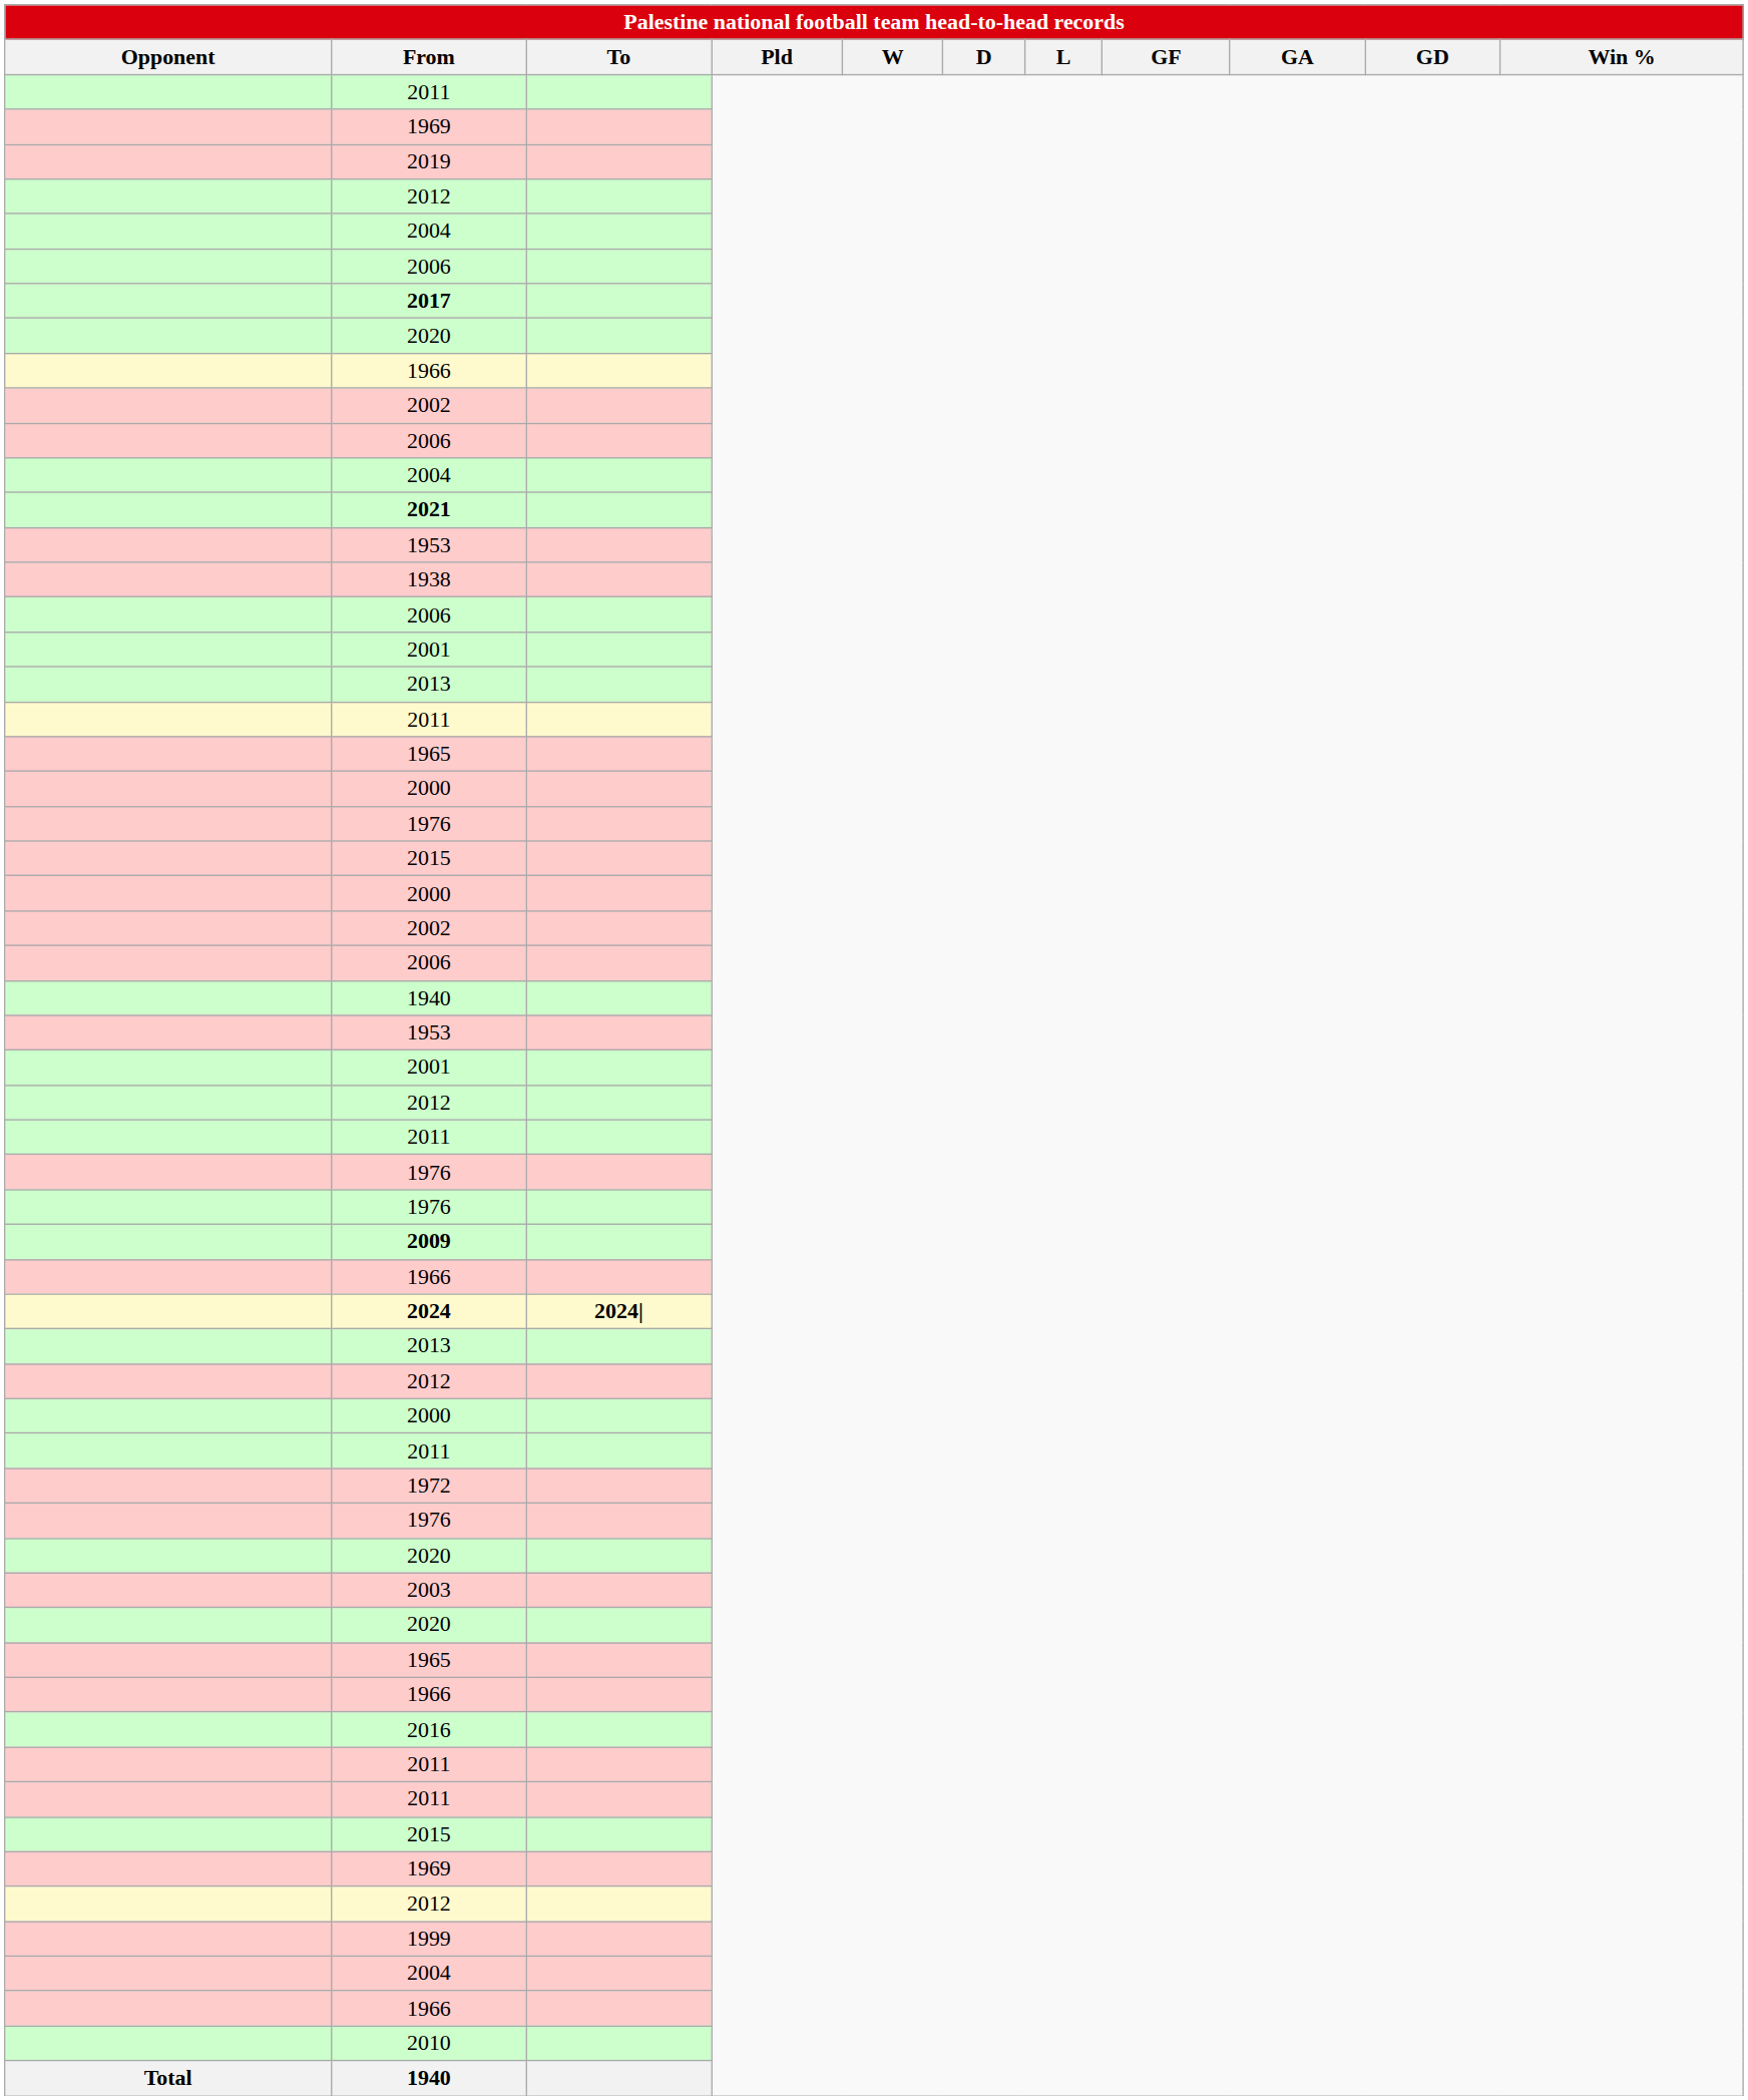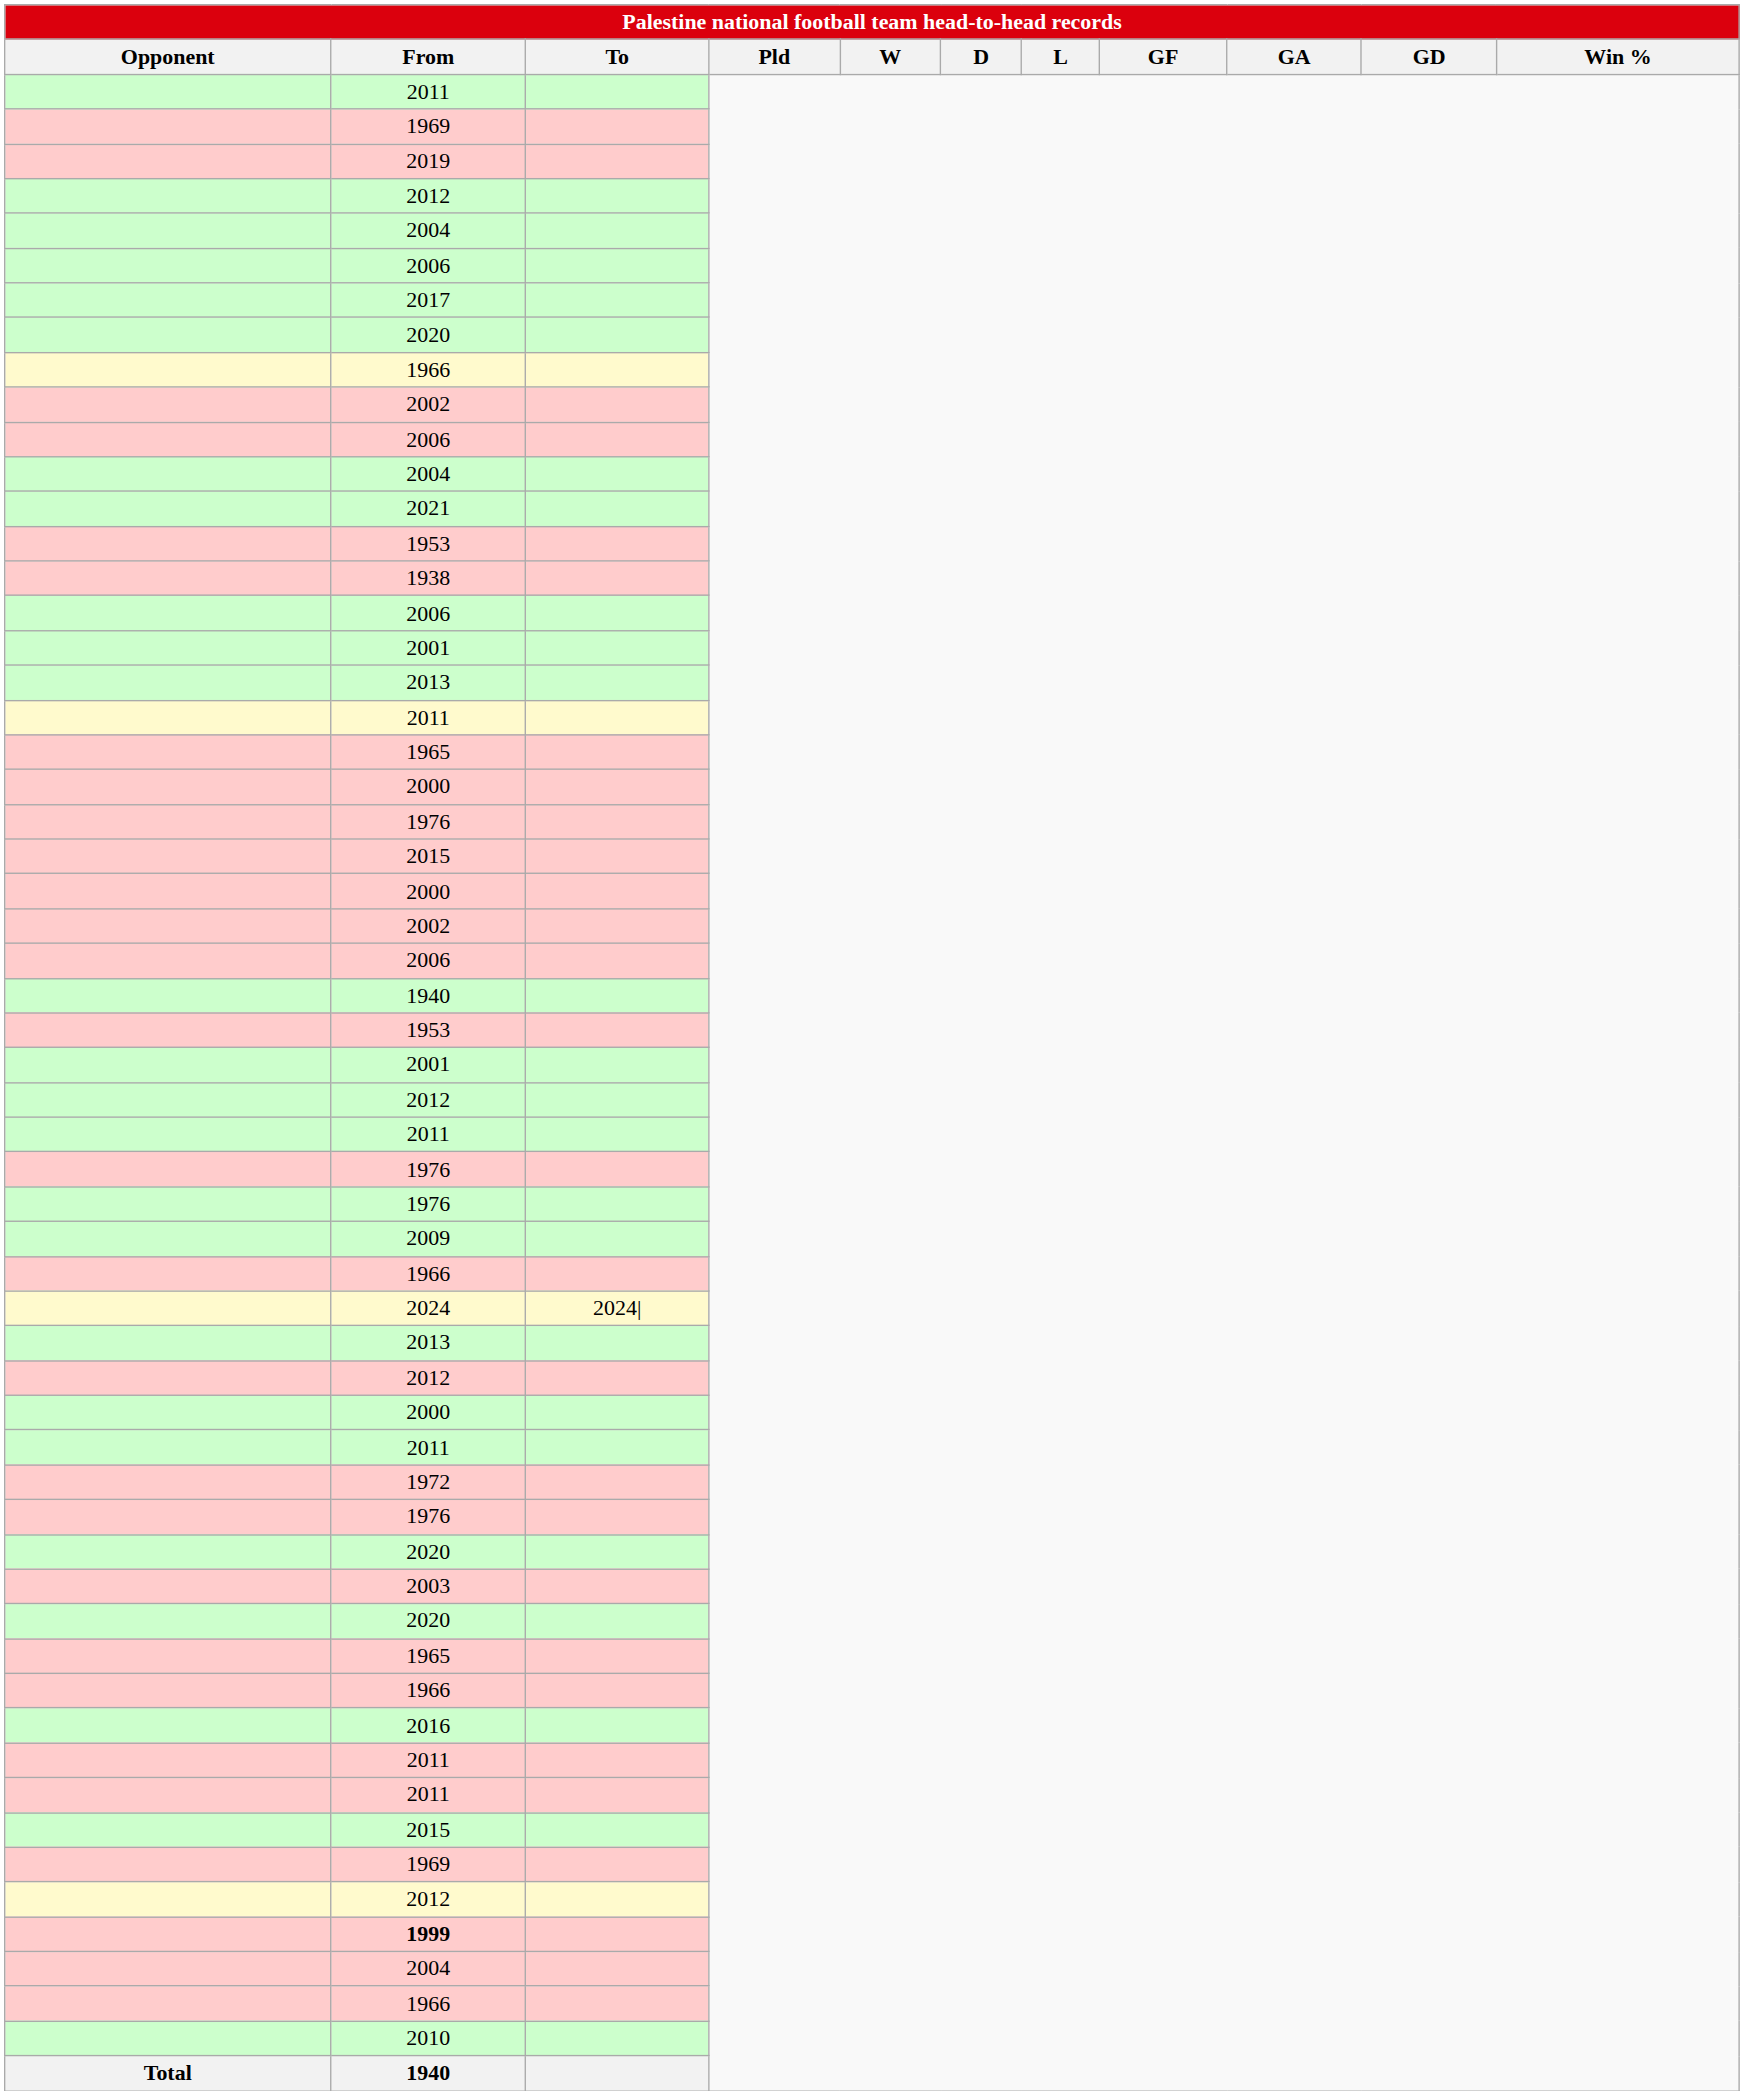2017 | From: bold -> normal
2021 | From: bold -> normal
2009 | From: bold -> normal
2024 | From: bold -> normal
2024 | To: bold -> normal
1999 | From: normal -> bold
